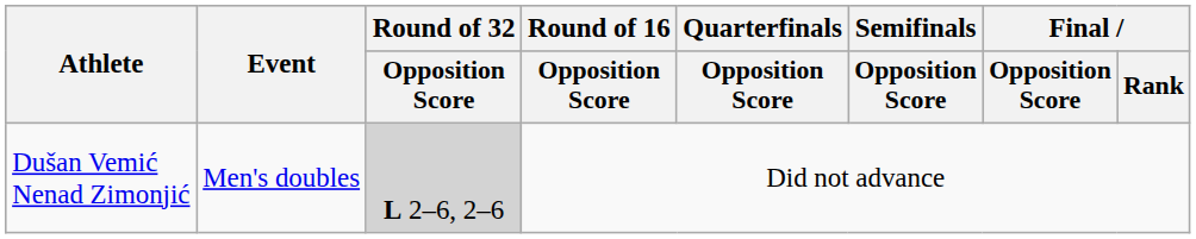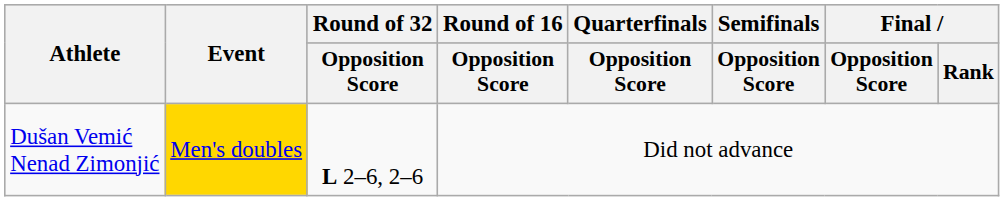Dušan Vemić Nenad Zimonjić | Event: no background -> gold background
Dušan Vemić Nenad Zimonjić | Round of 32 / Opposition Score: lightgrey background -> no background
